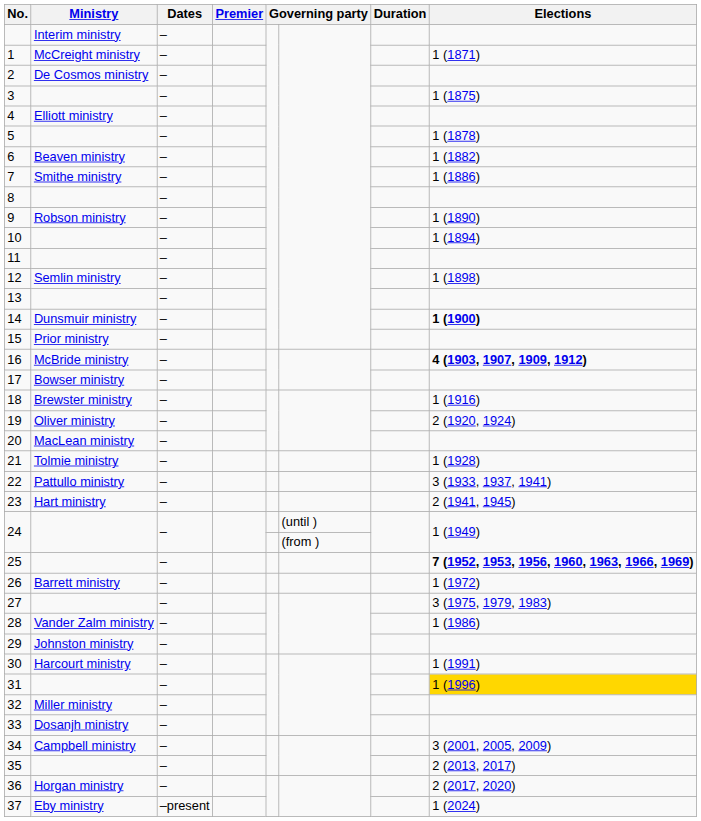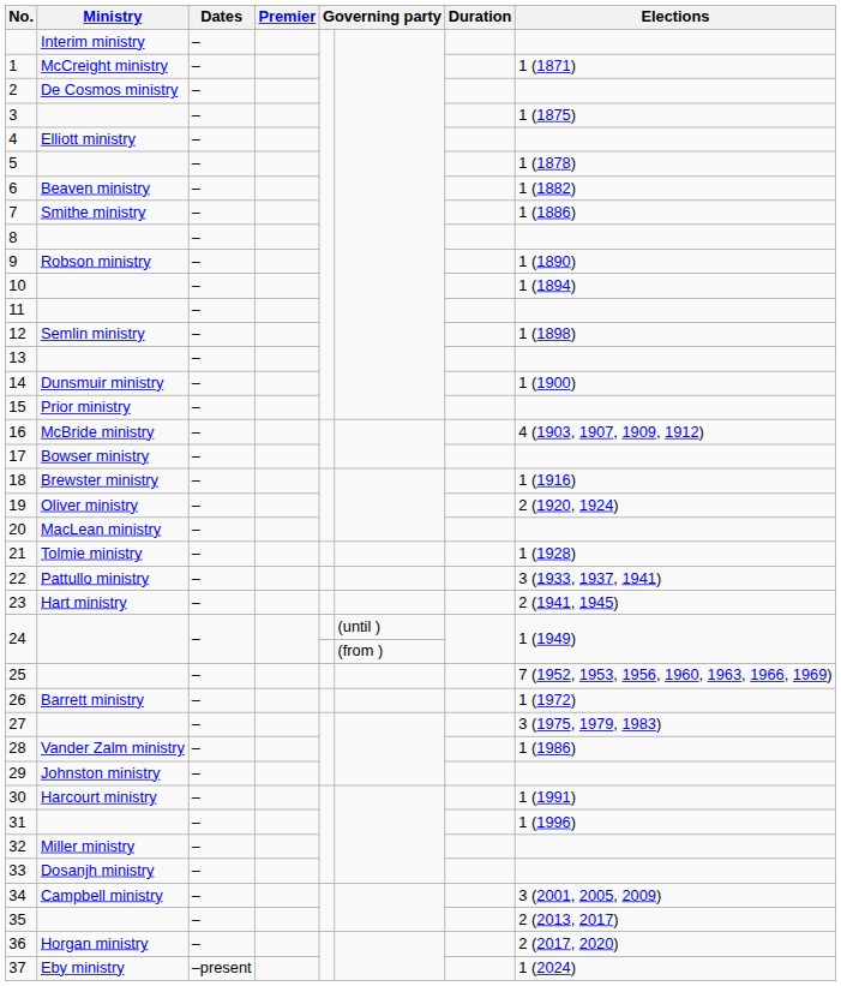14 | Elections: bold -> normal
16 | Elections: bold -> normal
25 | Elections: bold -> normal
31 | Elections: gold background -> no background
